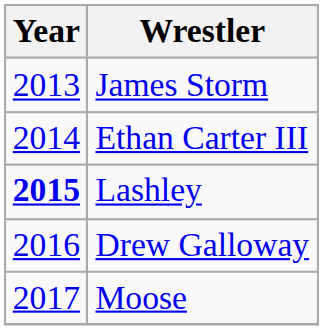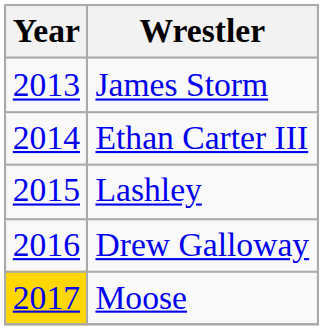Lashley | Year: bold -> normal
Moose | Year: no background -> gold background
